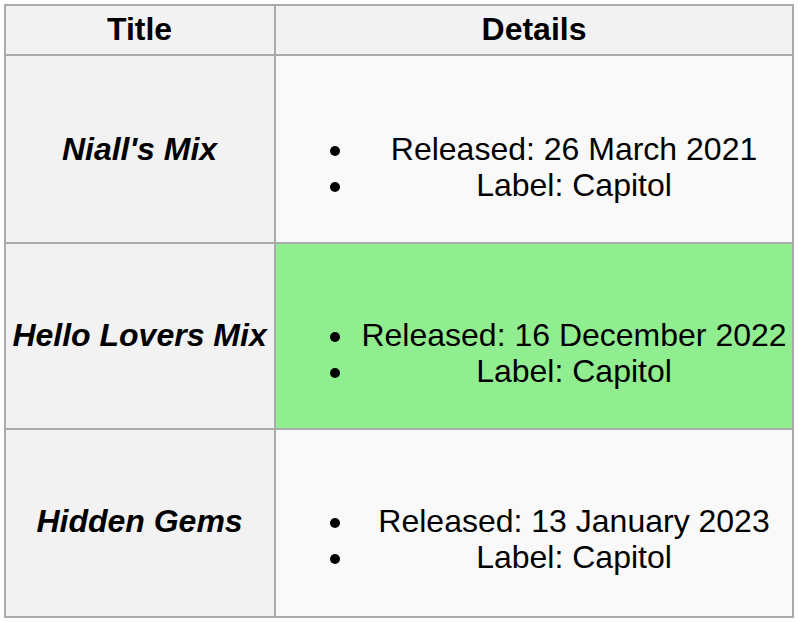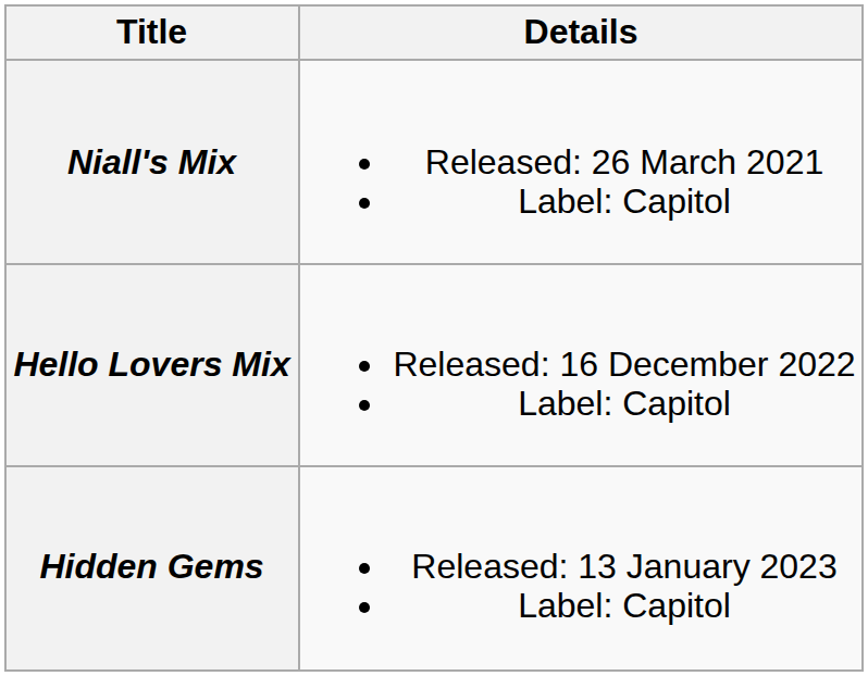Hello Lovers Mix | Details: lightgreen background -> no background
